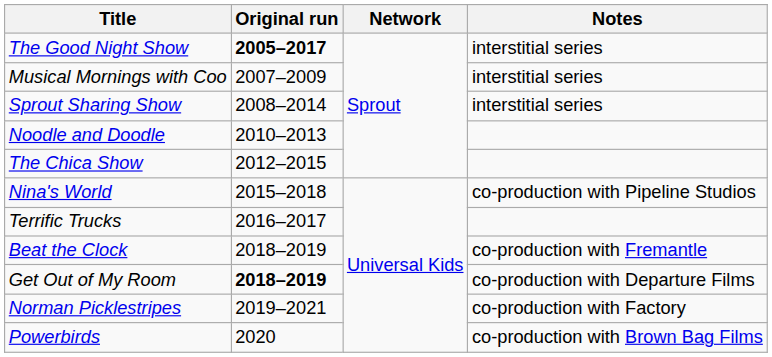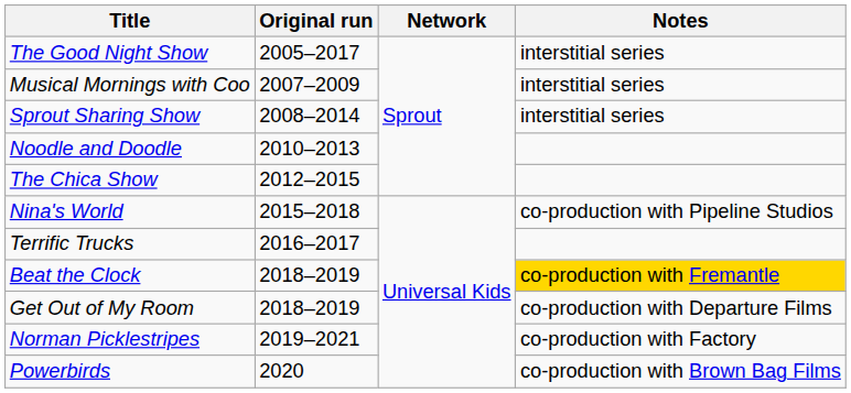The Good Night Show | Original run: bold -> normal
Beat the Clock | Notes: no background -> gold background
Get Out of My Room | Original run: bold -> normal
